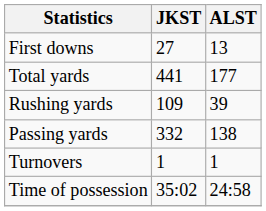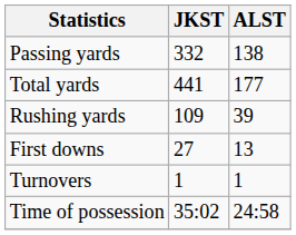rows swapped: First downs <-> Passing yards
